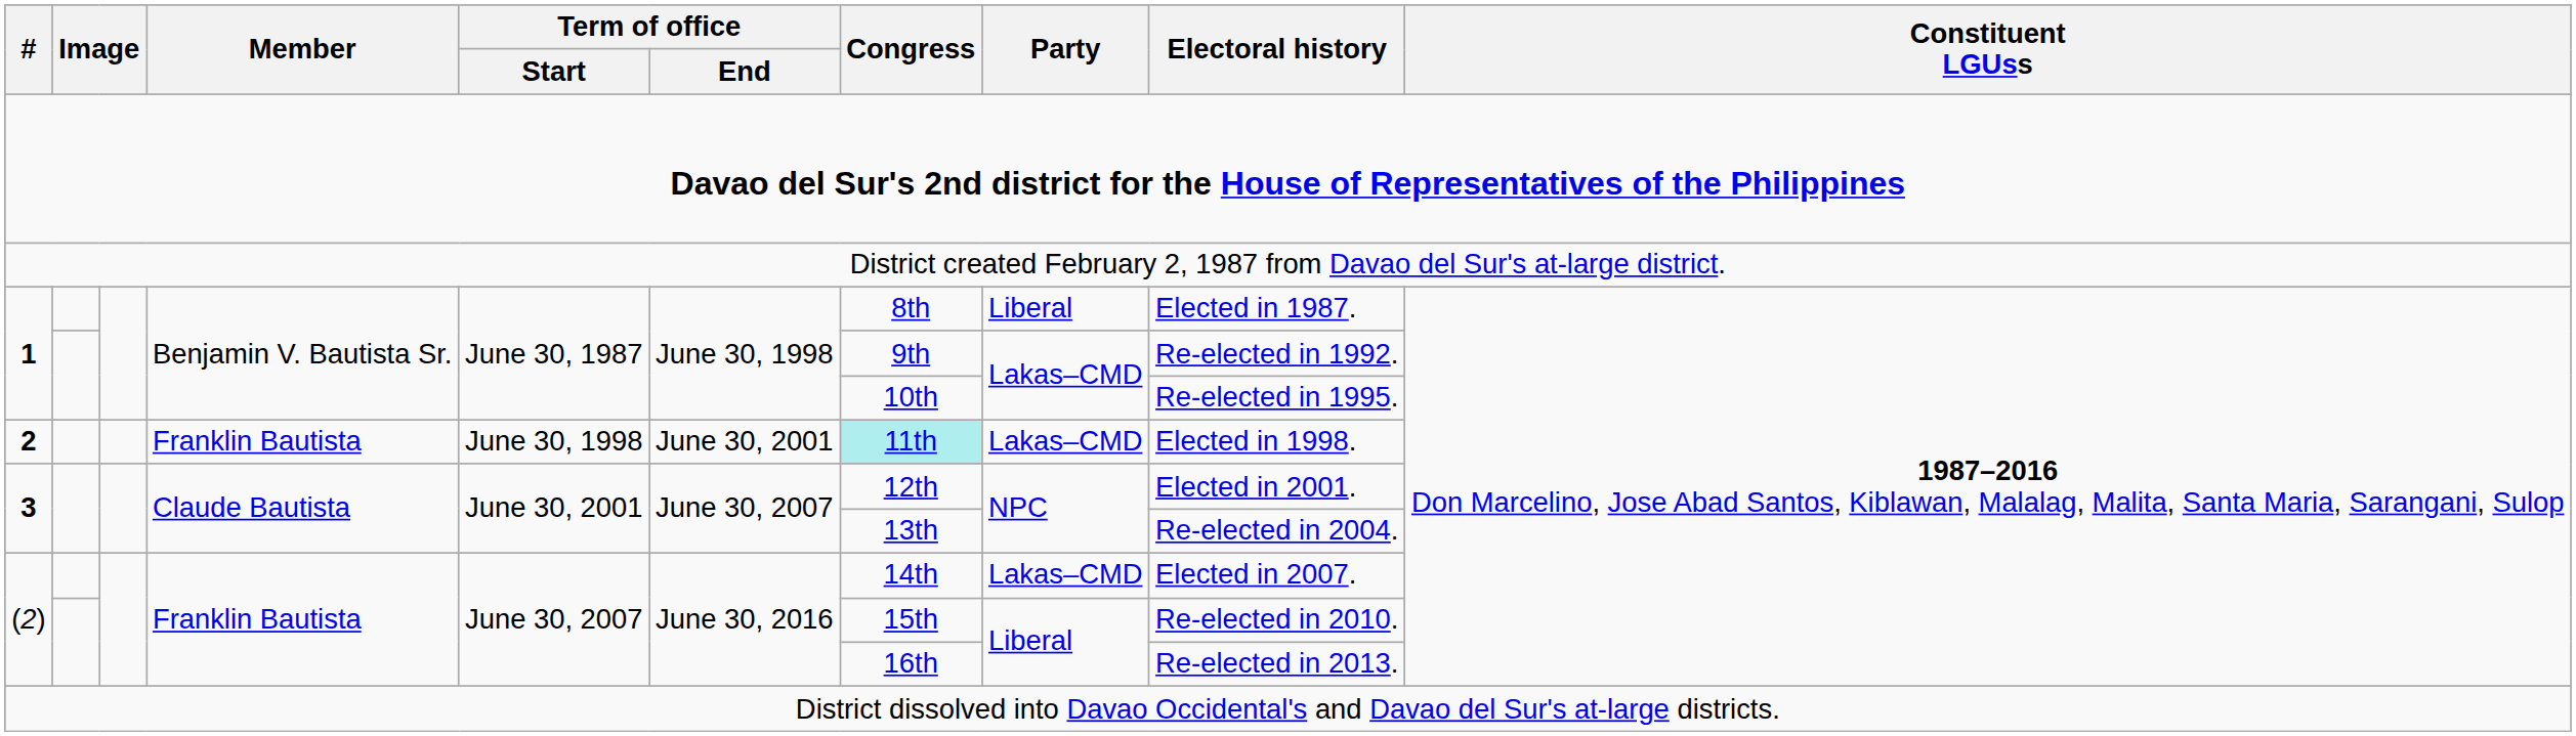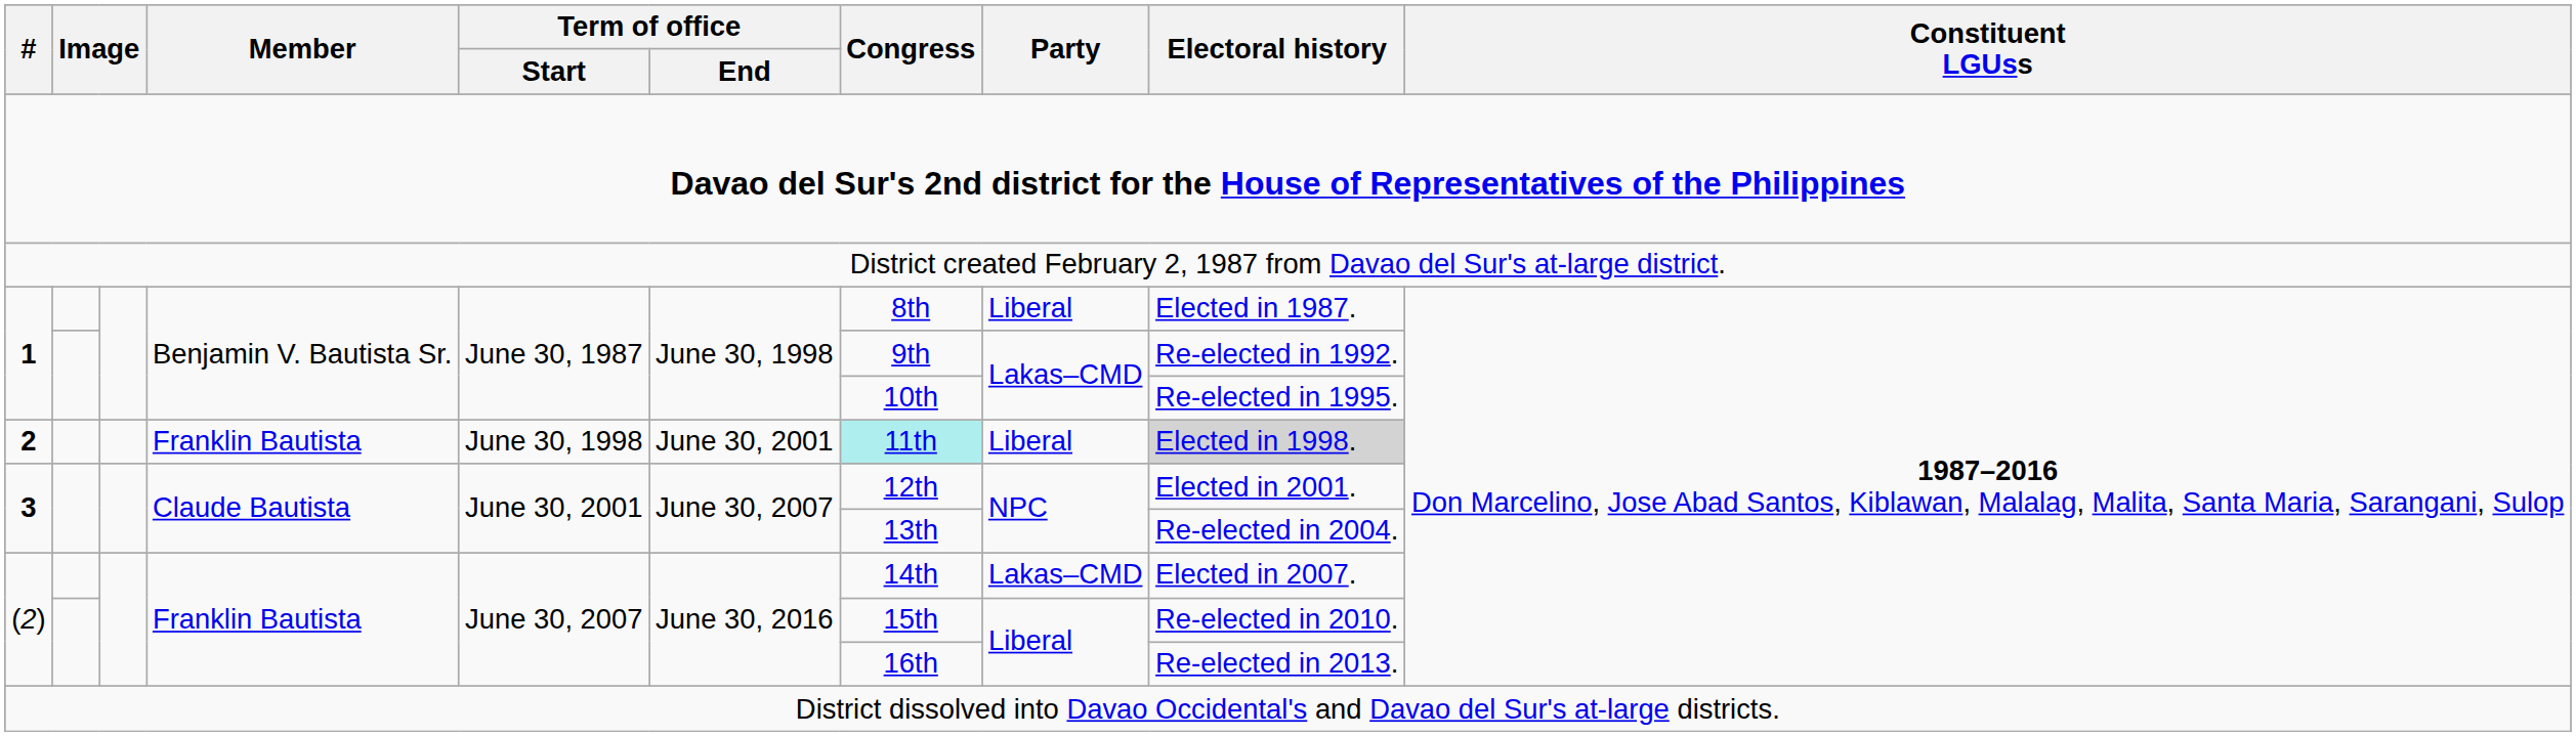2 | Party: Lakas–CMD -> Liberal
2 | Electoral history: no background -> lightgrey background
